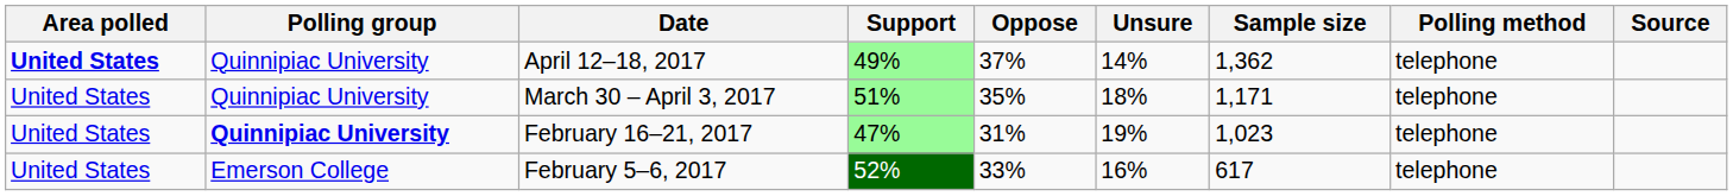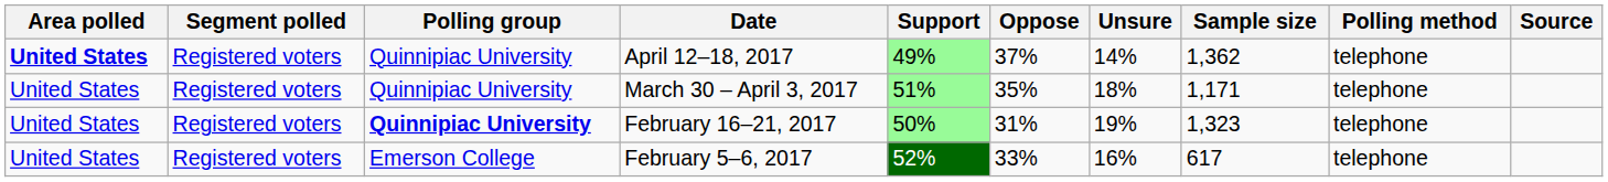+ column: Segment polled | Registered voters | Registered voters | Registered voters | Registered voters
February 16–21, 2017 | Support: 47% -> 50%
February 16–21, 2017 | Sample size: 1,023 -> 1,323
